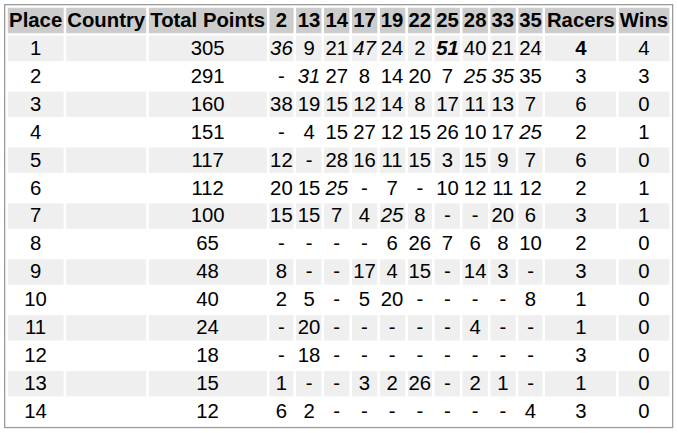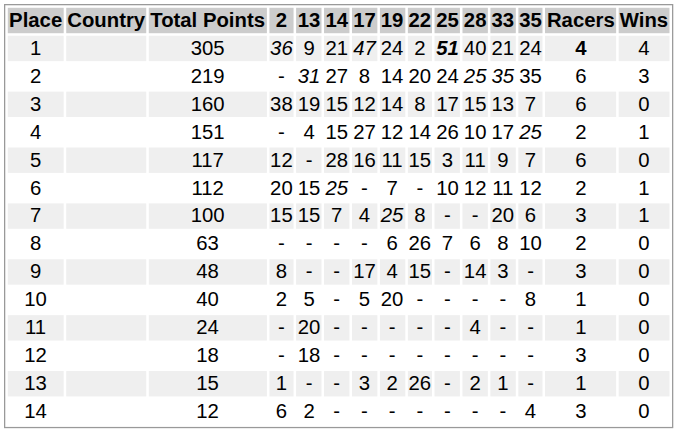row 3 | Total Points: 291 -> 219
row 3 | 25: 7 -> 24
row 3 | Racers: 3 -> 6
row 4 | 28: 11 -> 15
row 5 | 22: 15 -> 14
row 6 | 28: 15 -> 11
row 9 | Total Points: 65 -> 63
